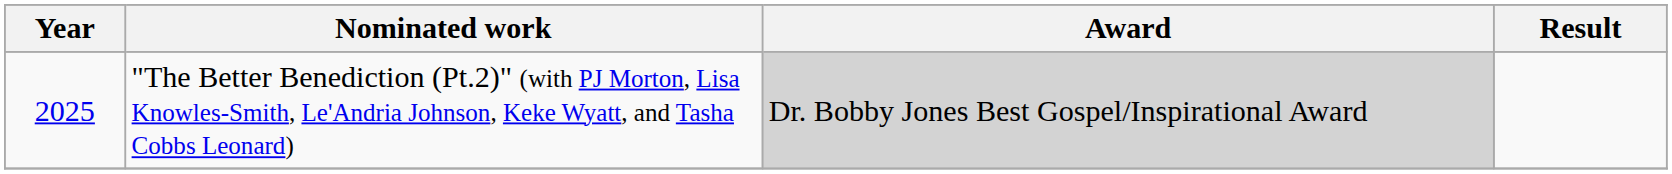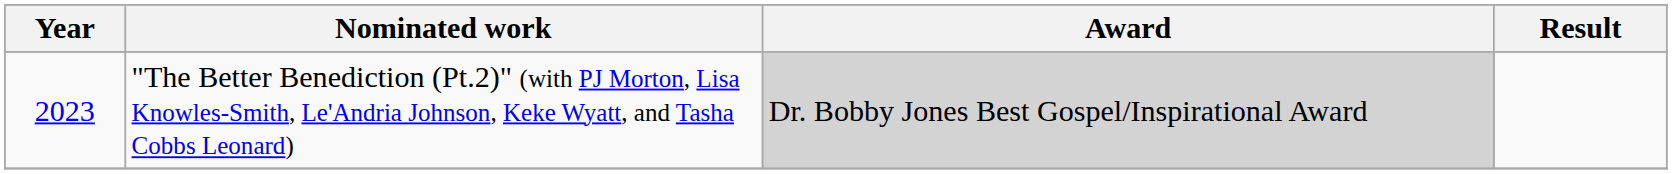row 2 | Year: 2025 -> 2023
